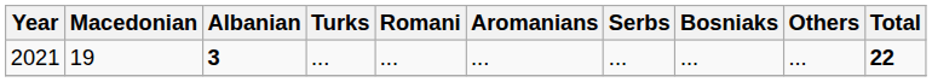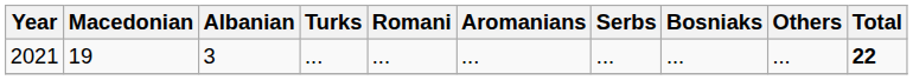2021 | Albanian: bold -> normal
